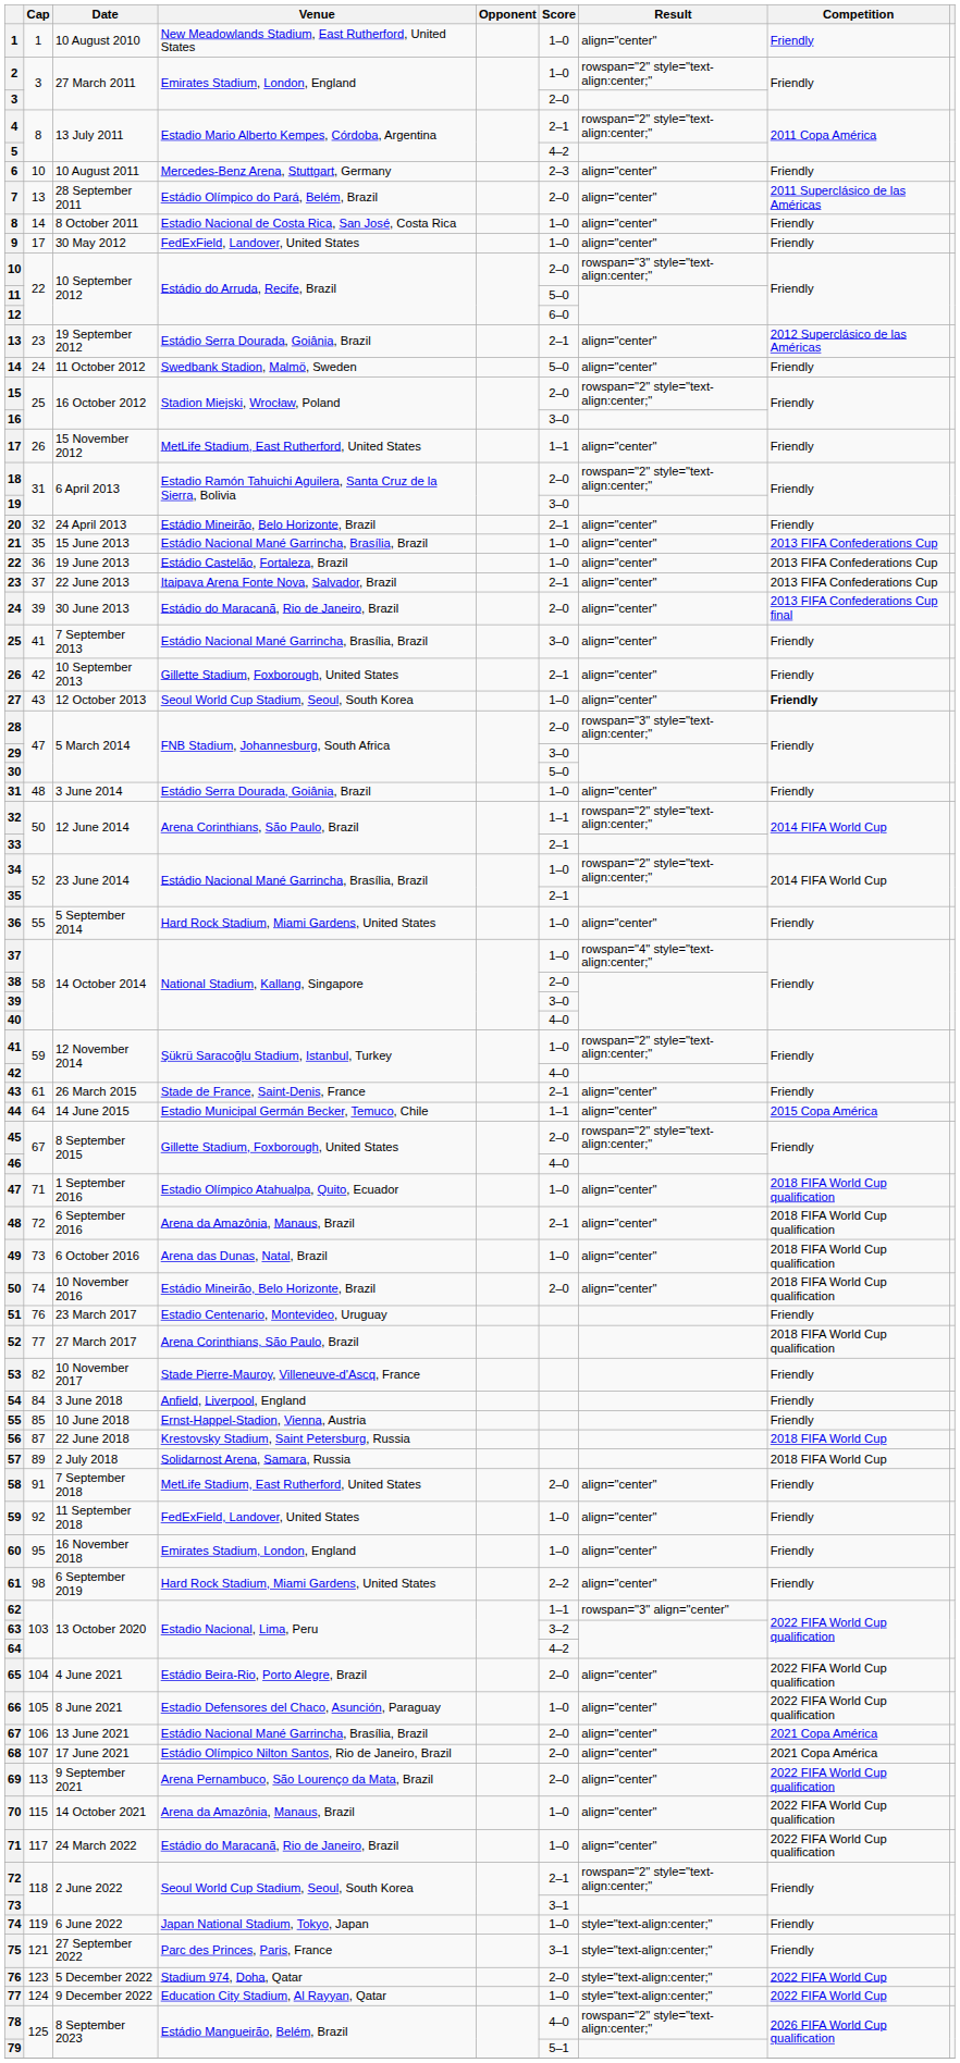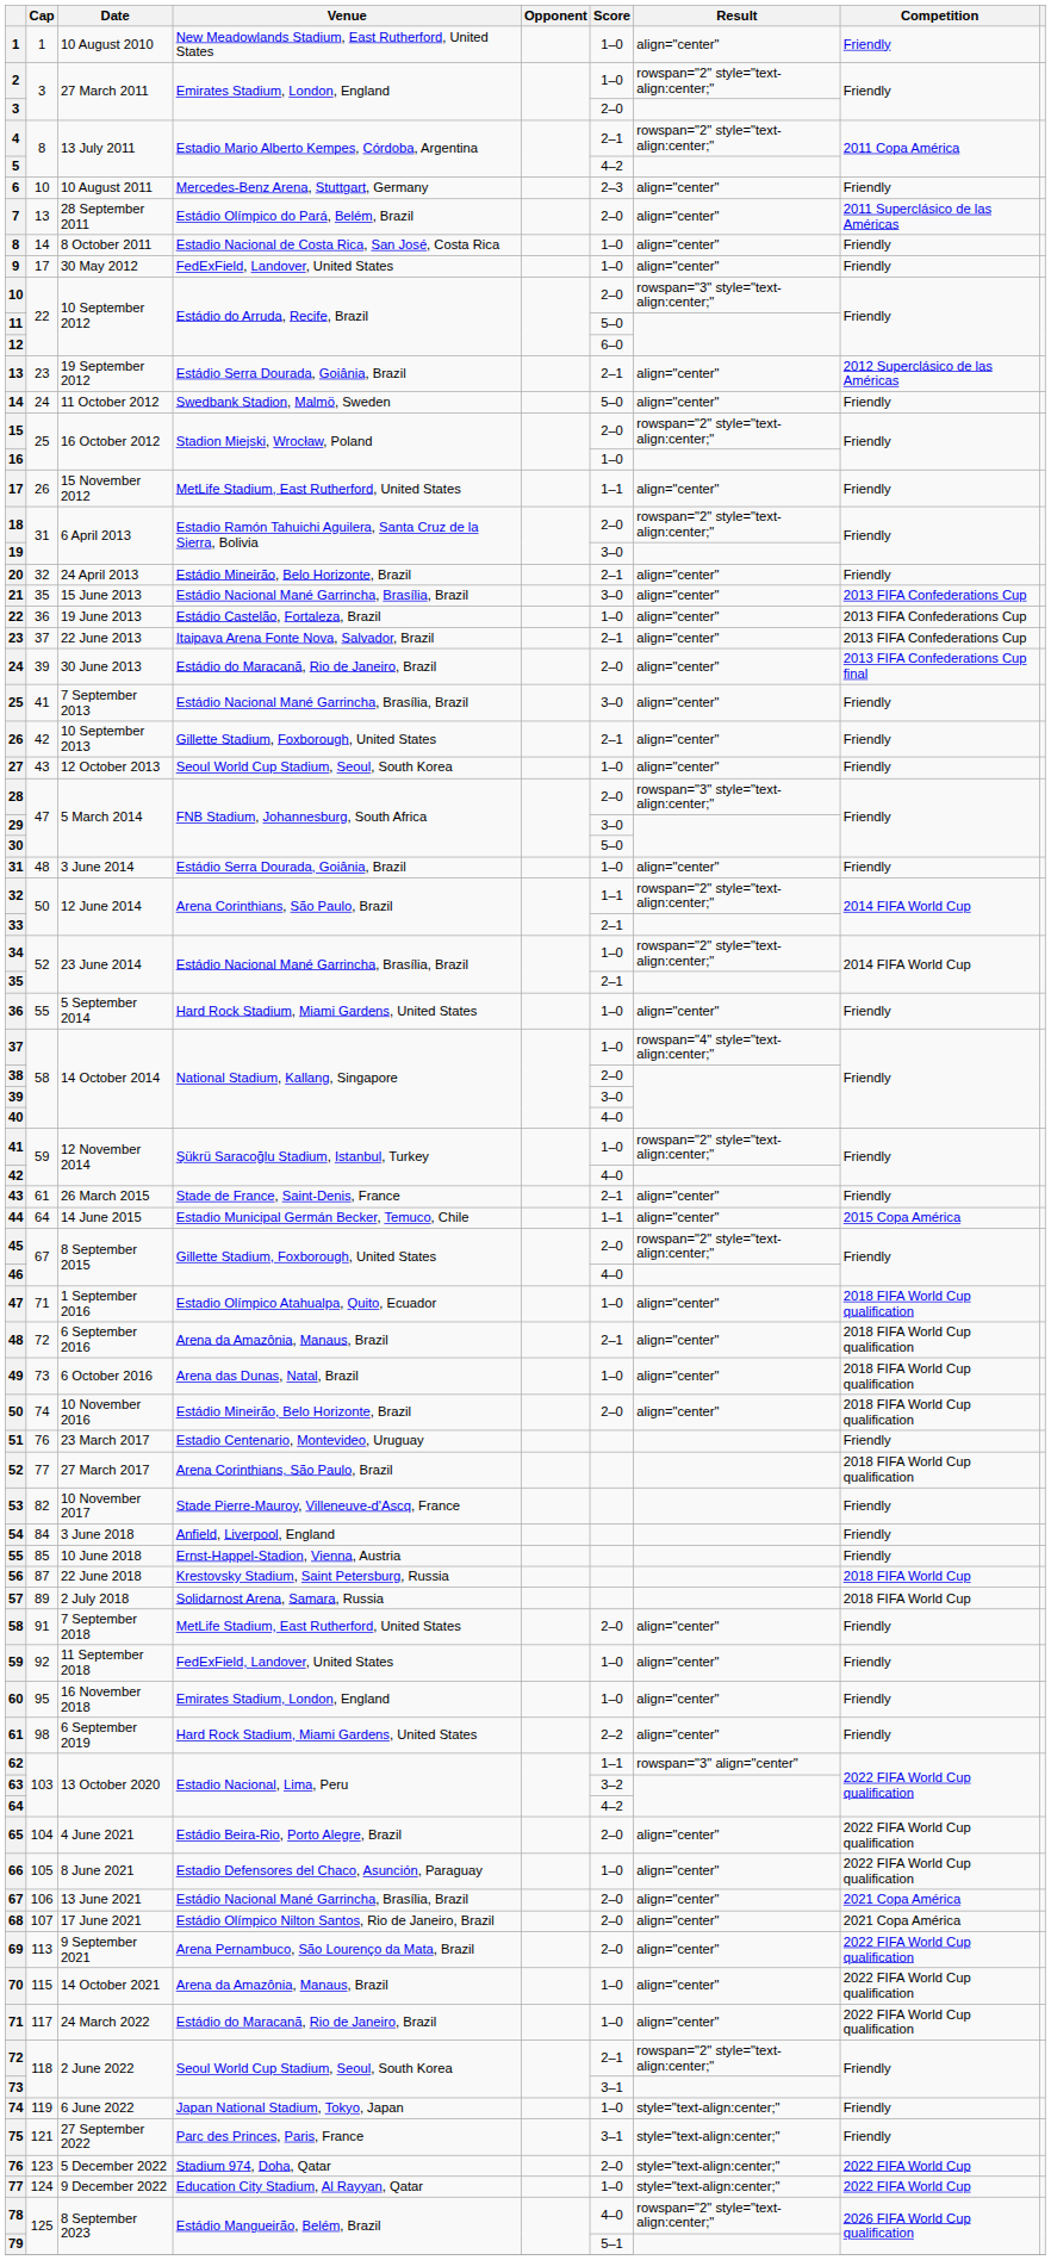16 | Score: 3–0 -> 1–0
21 | Score: 1–0 -> 3–0
27 | Competition: bold -> normal
